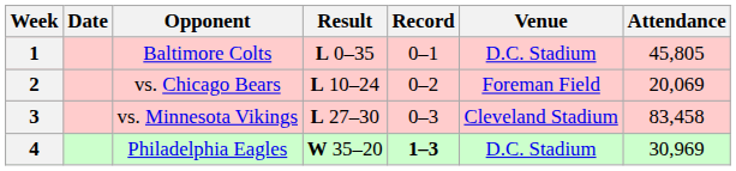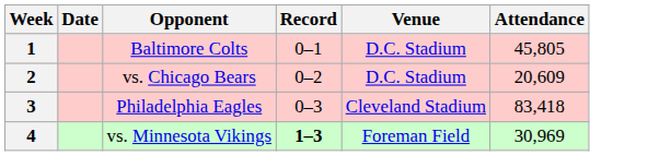- column: Result | L 0–35 | L 10–24 | L 27–30 | W 35–20
2 | Venue: Foreman Field -> D.C. Stadium
2 | Attendance: 20,069 -> 20,609
3 | Opponent: vs. Minnesota Vikings -> Philadelphia Eagles
3 | Attendance: 83,458 -> 83,418
4 | Opponent: Philadelphia Eagles -> vs. Minnesota Vikings
4 | Venue: D.C. Stadium -> Foreman Field
